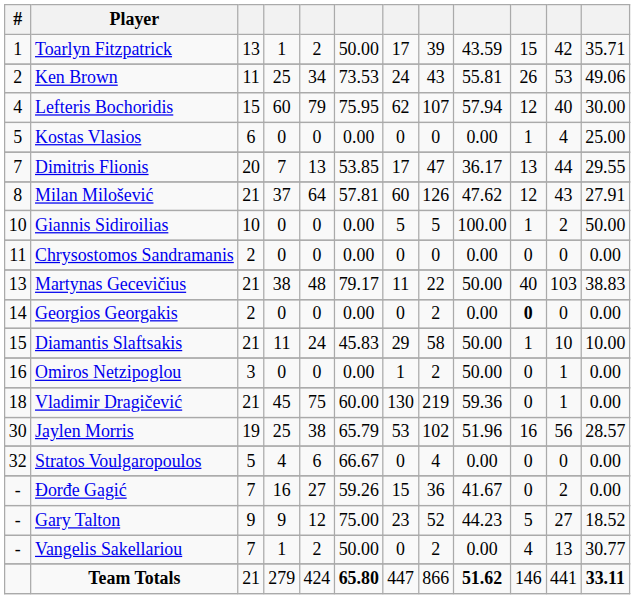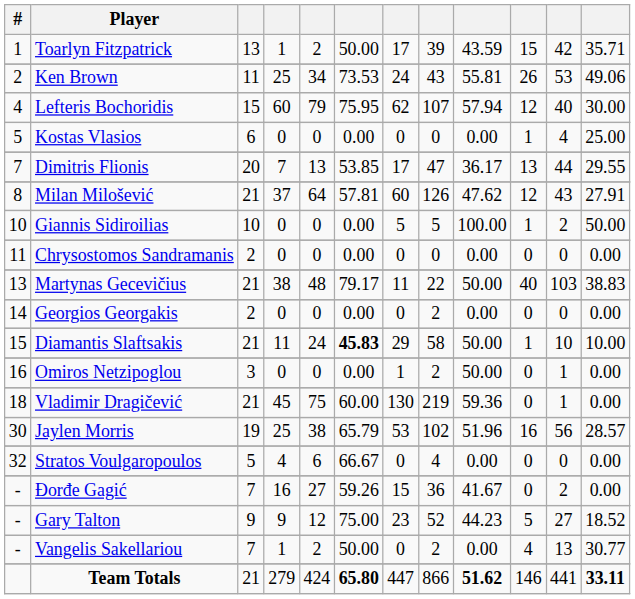Georgios Georgakis | column 10: bold -> normal
Diamantis Slaftsakis | column 6: normal -> bold
